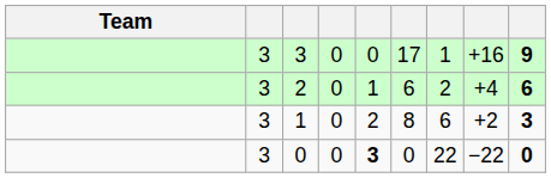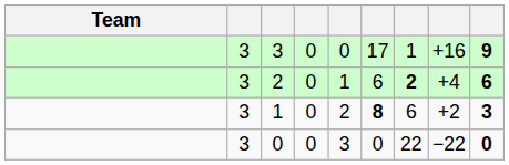row 3 | column 7: normal -> bold
row 4 | column 6: normal -> bold
row 5 | column 5: bold -> normal
